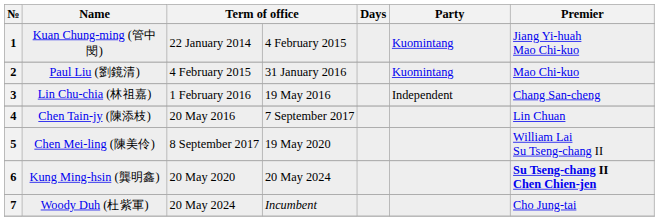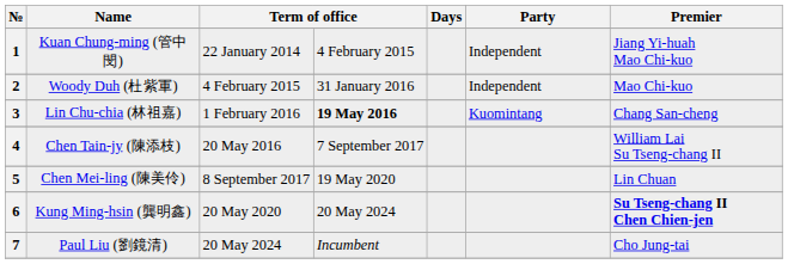1 | Party: Kuomintang -> Independent
2 | Name: Paul Liu (劉鏡清) -> Woody Duh (杜紫軍)
2 | Party: Kuomintang -> Independent
3 | column 4: normal -> bold
3 | Party: Independent -> Kuomintang
4 | Premier: Lin Chuan -> William Lai Su Tseng-chang II
5 | Premier: William Lai Su Tseng-chang II -> Lin Chuan
7 | Name: Woody Duh (杜紫軍) -> Paul Liu (劉鏡清)
